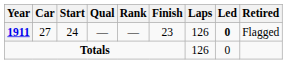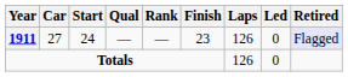1911 | Led: bold -> normal
1911 | Retired: no background -> lavender background
